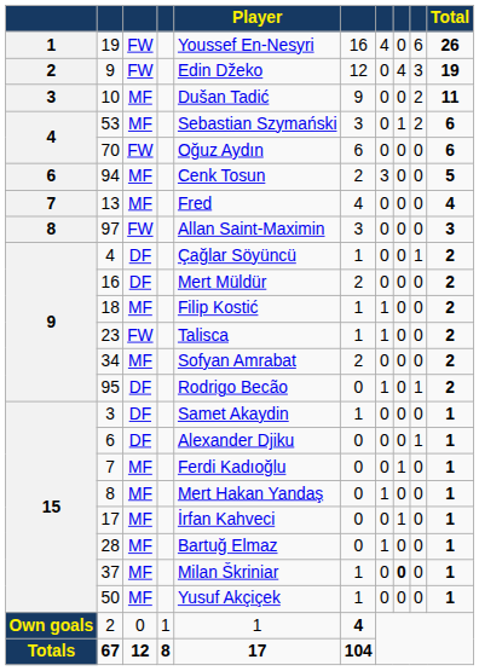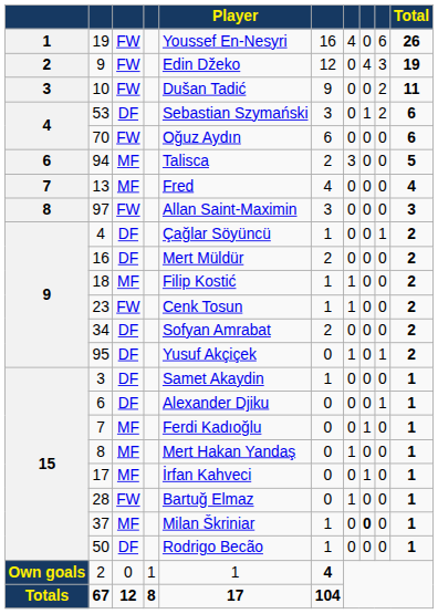10 | column 3: MF -> FW
53 | column 3: MF -> DF
94 | Player: Cenk Tosun -> Talisca
23 | Player: Talisca -> Cenk Tosun
34 | column 3: MF -> DF
95 | Player: Rodrigo Becão -> Yusuf Akçiçek
28 | column 3: MF -> FW
50 | column 3: MF -> DF
50 | Player: Yusuf Akçiçek -> Rodrigo Becão
